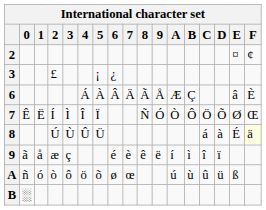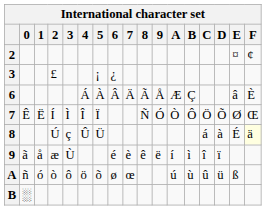row 7 | 3: Ù -> ç
row 8 | 3: ç -> Ù
